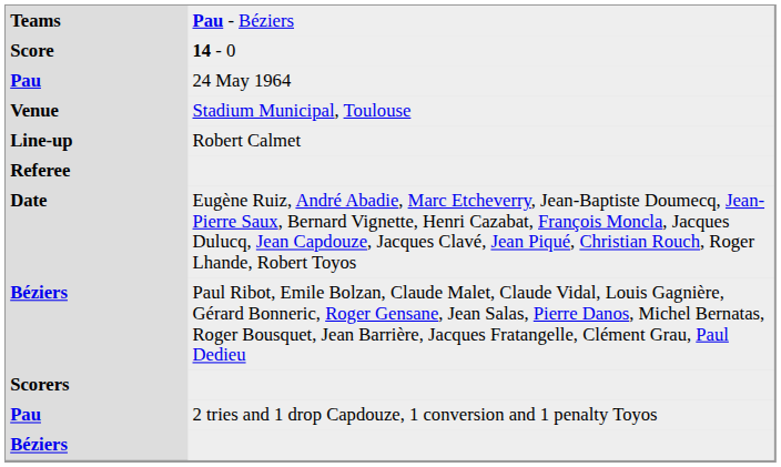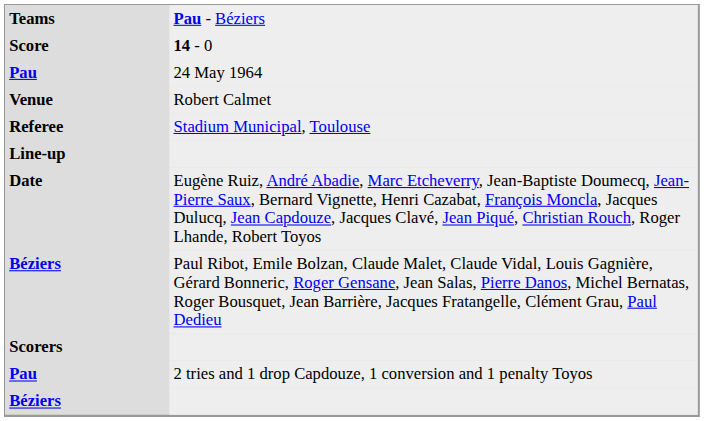row 4 | column 2: Stadium Municipal, Toulouse -> Robert Calmet
row 5 | column 1: Line-up -> Referee
row 5 | column 2: Robert Calmet -> Stadium Municipal, Toulouse
row 6 | column 1: Referee -> Line-up
